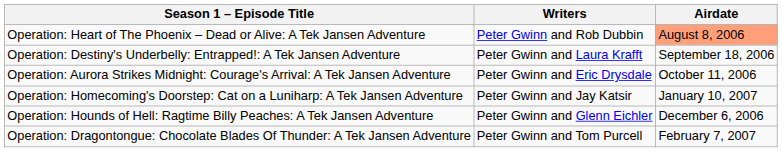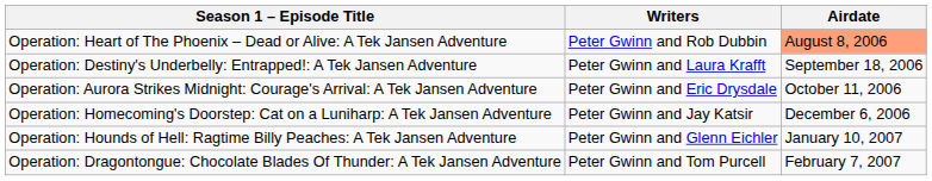row 5 | Airdate: January 10, 2007 -> December 6, 2006
row 6 | Airdate: December 6, 2006 -> January 10, 2007
